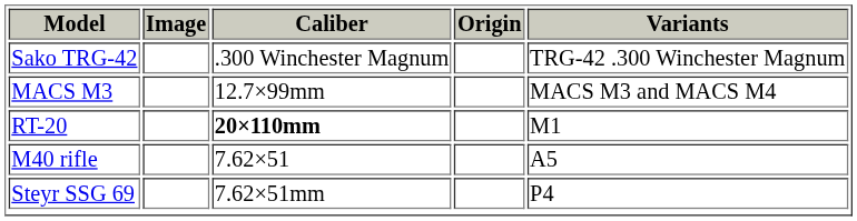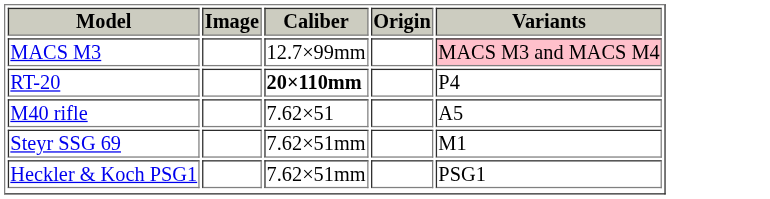- row: Sako TRG-42 | .300 Winchester Magnum | TRG-42 .300 Winchester Magnum
MACS M3 | Variants: no background -> pink background
RT-20 | Variants: M1 -> P4
Steyr SSG 69 | Variants: P4 -> M1
+ row: Heckler & Koch PSG1 | 7.62×51mm | PSG1
